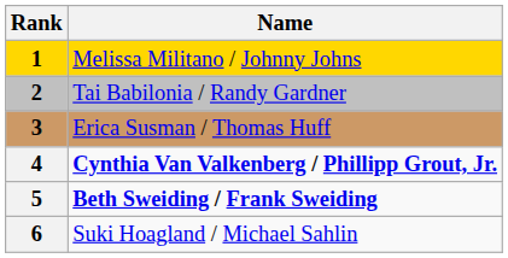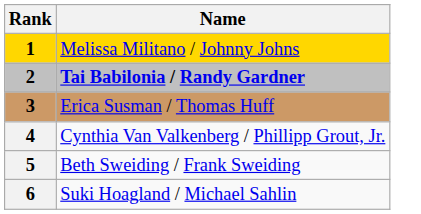Tai Babilonia / Randy Gardner | Name: normal -> bold
Cynthia Van Valkenberg / Phillipp Grout, Jr. | Name: bold -> normal
Beth Sweiding / Frank Sweiding | Name: bold -> normal
